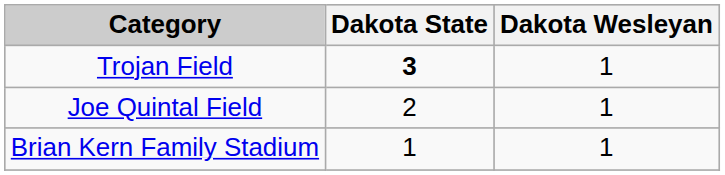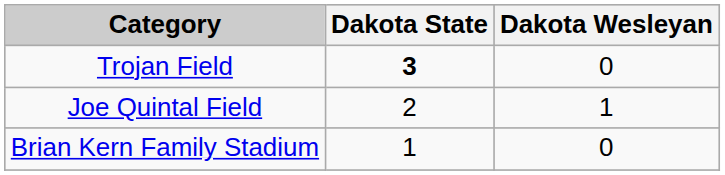Trojan Field | Dakota Wesleyan: 1 -> 0
Brian Kern Family Stadium | Dakota Wesleyan: 1 -> 0
